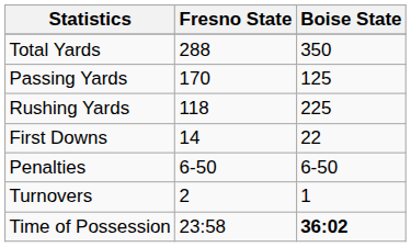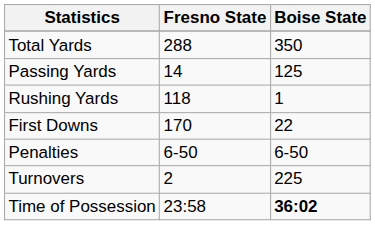Passing Yards | Fresno State: 170 -> 14
Rushing Yards | Boise State: 225 -> 1
First Downs | Fresno State: 14 -> 170
Turnovers | Boise State: 1 -> 225
